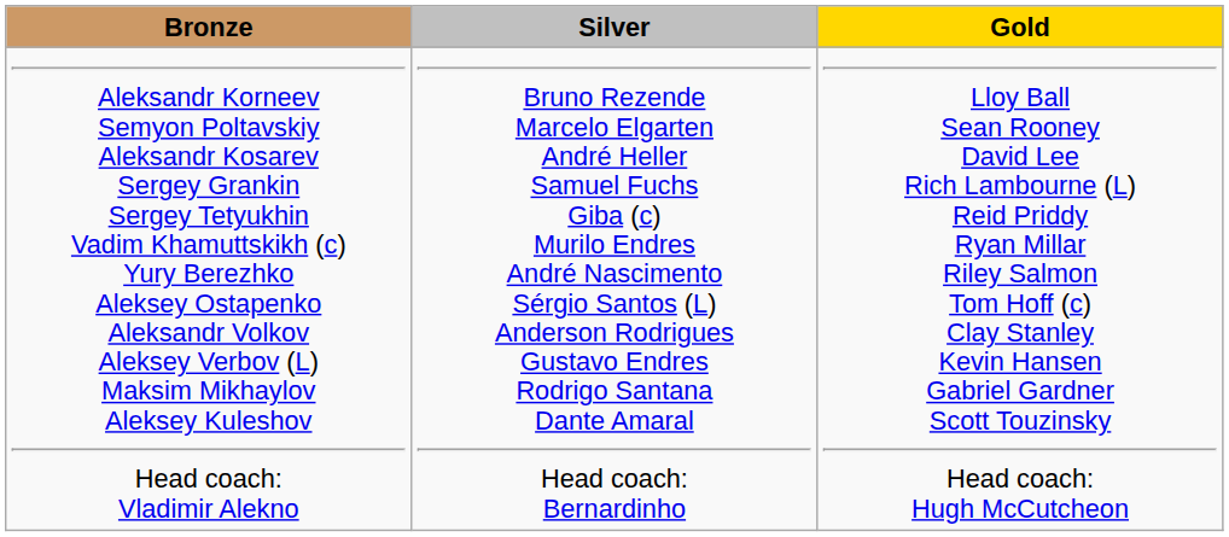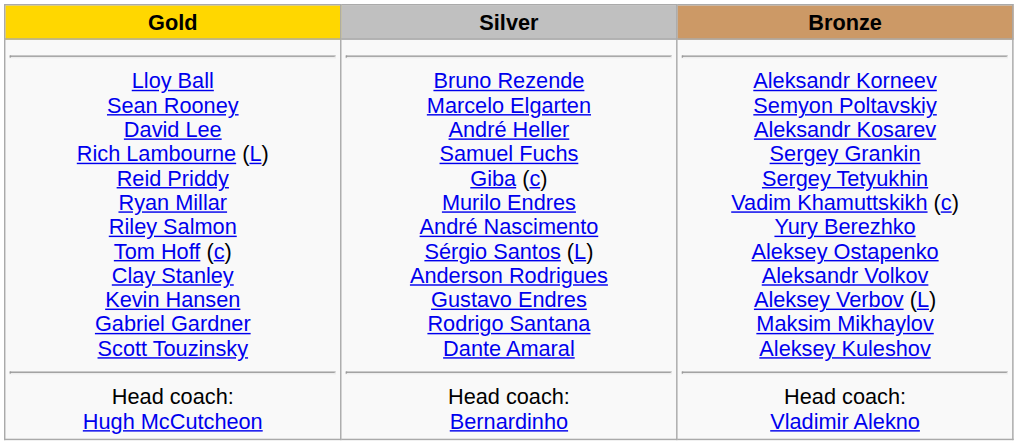columns swapped: Gold <-> Bronze
